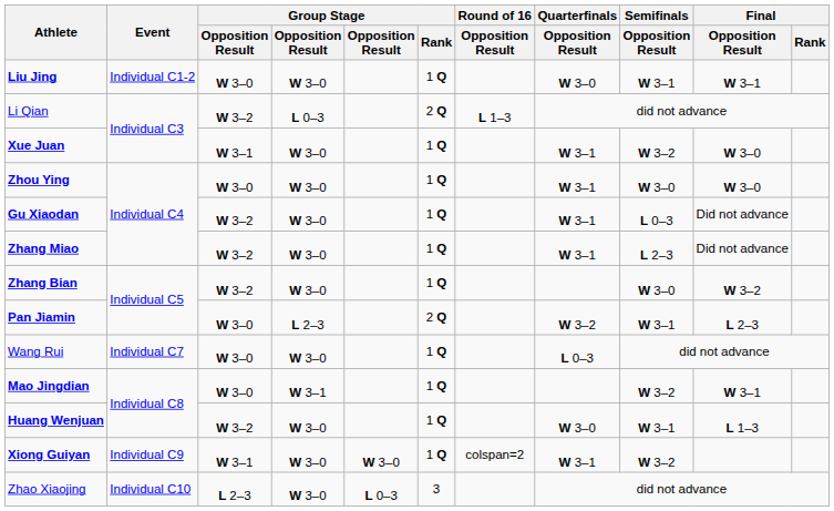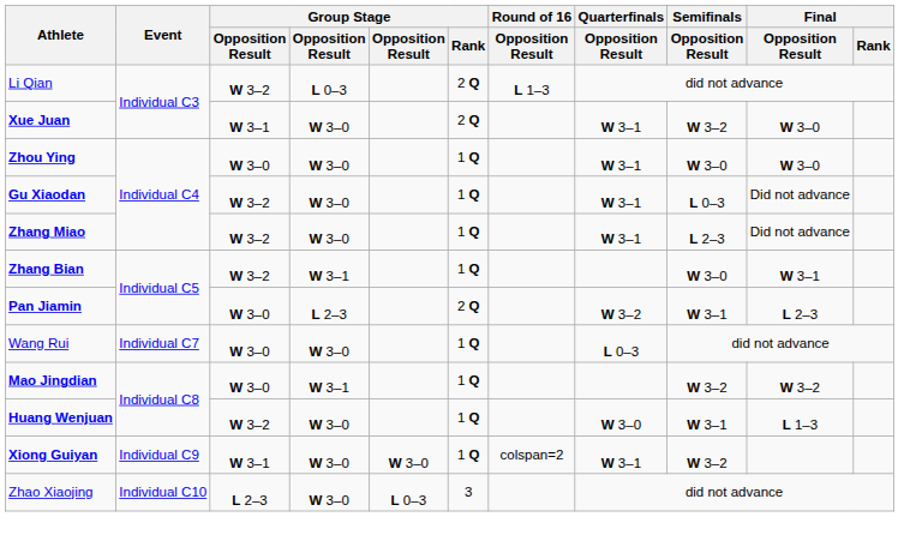- row: Liu Jing | Individual C1-2 | W 3–0 | W 3–0 | 1 Q | W 3–0 | W 3–1 | W 3–1
Xue Juan | Group Stage / Rank: 1 Q -> 2 Q
Zhang Bian | column 4: W 3–0 -> W 3–1
Zhang Bian | Final / Opposition Result: W 3–2 -> W 3–1
Mao Jingdian | Final / Opposition Result: W 3–1 -> W 3–2
